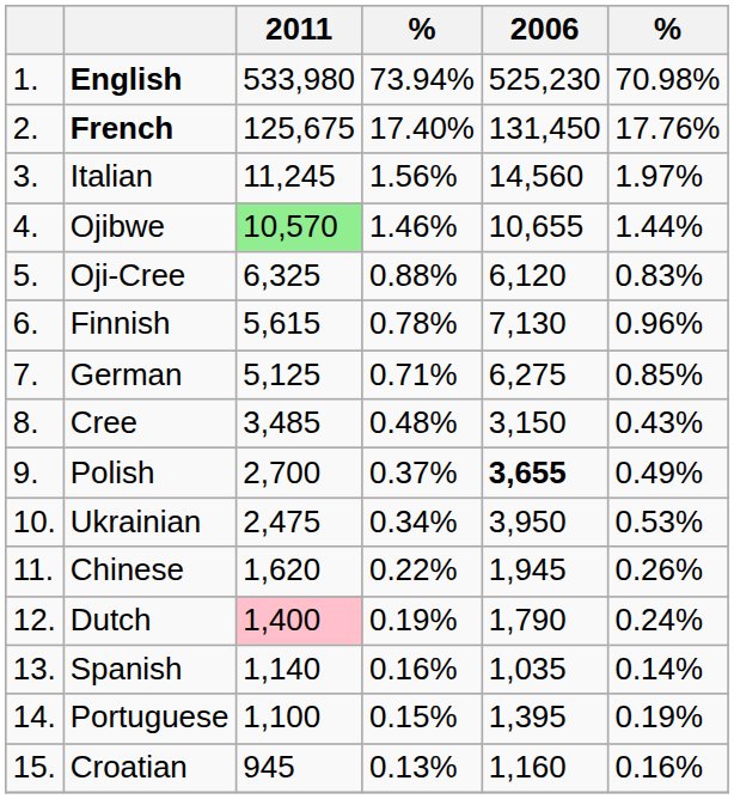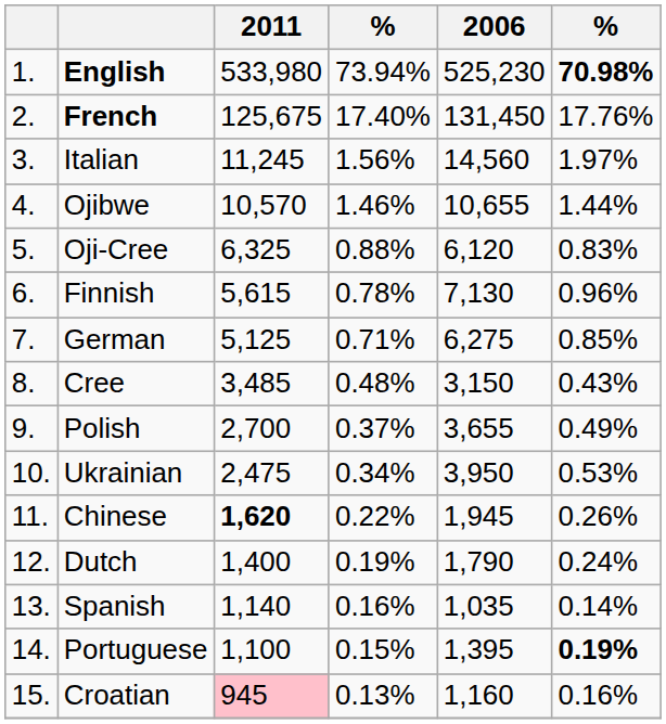English | column 6: normal -> bold
Ojibwe | 2011: lightgreen background -> no background
Polish | 2006: bold -> normal
Chinese | 2011: normal -> bold
Dutch | 2011: pink background -> no background
Portuguese | column 6: normal -> bold
Croatian | 2011: no background -> pink background
